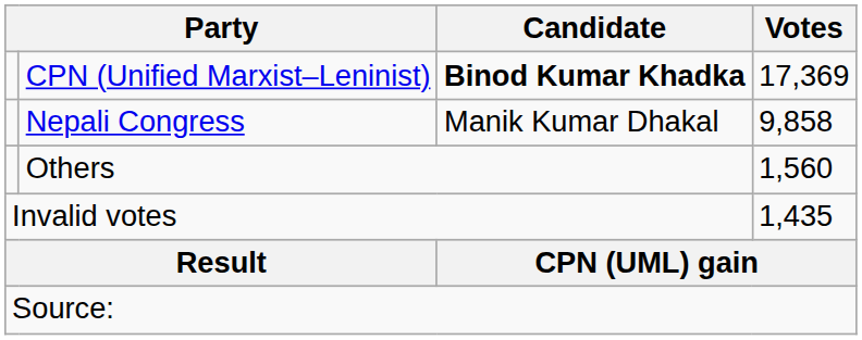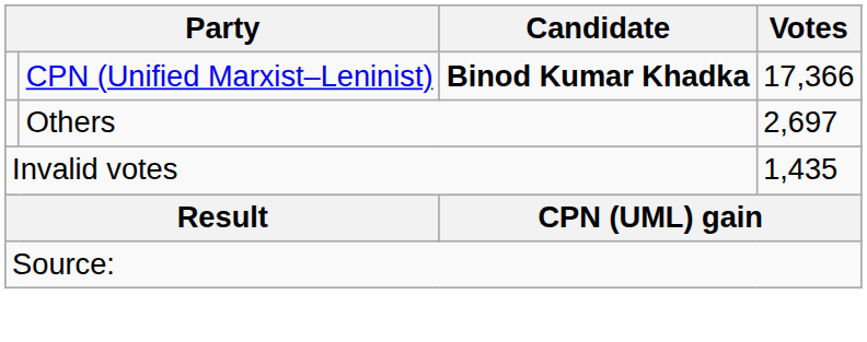CPN (Unified Marxist–Leninist) | Votes: 17,369 -> 17,366
- row: Nepali Congress | Manik Kumar Dhakal | 9,858
Others | Votes: 1,560 -> 2,697
